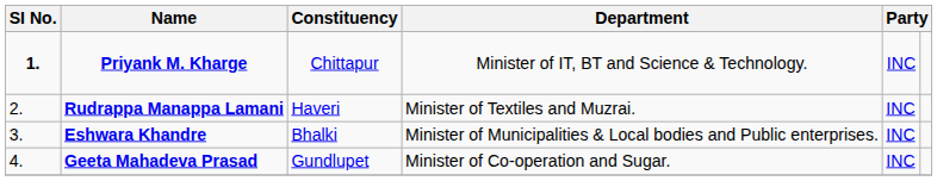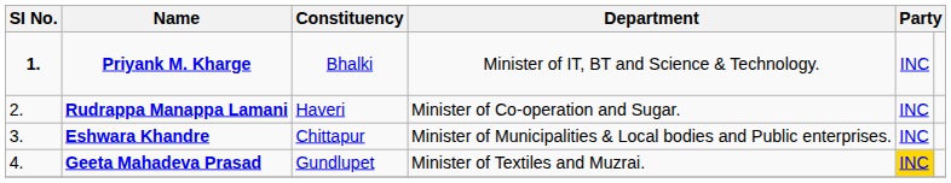Priyank M. Kharge | Constituency: Chittapur -> Bhalki
Rudrappa Manappa Lamani | Department: Minister of Textiles and Muzrai. -> Minister of Co-operation and Sugar.
Eshwara Khandre | Constituency: Bhalki -> Chittapur
Geeta Mahadeva Prasad | Department: Minister of Co-operation and Sugar. -> Minister of Textiles and Muzrai.
Geeta Mahadeva Prasad | column 5: no background -> gold background
